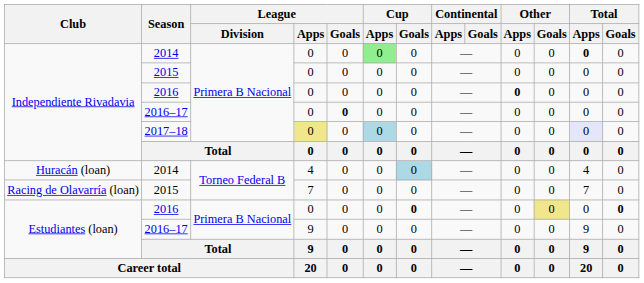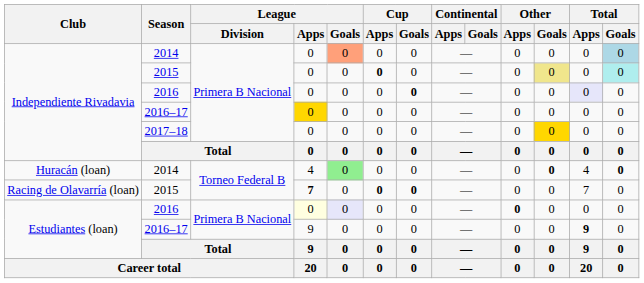Independiente Rivadavia / 2014 | League / Goals: no background -> lightsalmon background
Independiente Rivadavia / 2014 | Cup / Apps: lightgreen background -> no background
Independiente Rivadavia / 2014 | Total / Apps: bold -> normal
Independiente Rivadavia / 2014 | Total / Goals: no background -> lightblue background
Independiente Rivadavia / 2015 | Cup / Apps: normal -> bold
Independiente Rivadavia / 2015 | Other / Goals: no background -> khaki background
Independiente Rivadavia / 2015 | Total / Goals: no background -> paleturquoise background
Independiente Rivadavia / 2016 | Cup / Goals: normal -> bold
Independiente Rivadavia / 2016 | Other / Apps: bold -> normal
Independiente Rivadavia / 2016 | Total / Apps: no background -> lavender background
Independiente Rivadavia / 2016–17 | League / Apps: no background -> gold background
Independiente Rivadavia / 2016–17 | League / Goals: bold -> normal
2017–18 | League / Apps: khaki background -> no background
2017–18 | Cup / Apps: lightblue background -> no background
2017–18 | Other / Goals: no background -> gold background
2017–18 | Total / Apps: lavender background -> no background
Huracán (loan) / 2014 | League / Goals: no background -> lightgreen background
Huracán (loan) / 2014 | Cup / Goals: lightblue background -> no background
Huracán (loan) / 2014 | Other / Goals: normal -> bold
Huracán (loan) / 2014 | Total / Goals: normal -> bold
Racing de Olavarría (loan) / 2015 | League / Apps: normal -> bold
Racing de Olavarría (loan) / 2015 | Cup / Apps: normal -> bold
Racing de Olavarría (loan) / 2015 | Cup / Goals: normal -> bold
Estudiantes (loan) / 2016 | League / Apps: no background -> lightyellow background
Estudiantes (loan) / 2016 | League / Goals: no background -> lavender background
Estudiantes (loan) / 2016 | Cup / Goals: bold -> normal
Estudiantes (loan) / 2016 | Other / Apps: normal -> bold
Estudiantes (loan) / 2016 | Other / Goals: khaki background -> no background
Estudiantes (loan) / 2016 | Total / Goals: bold -> normal
Estudiantes (loan) / 2016–17 | Total / Apps: normal -> bold
